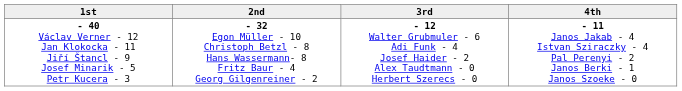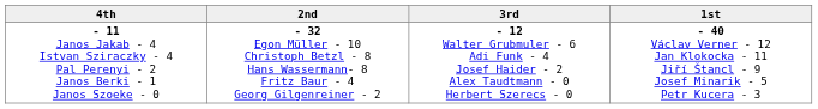columns swapped: 1st <-> 4th
